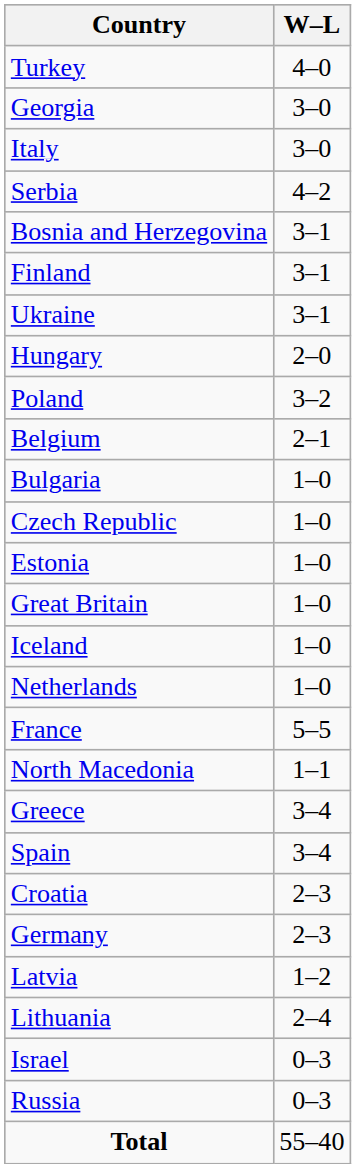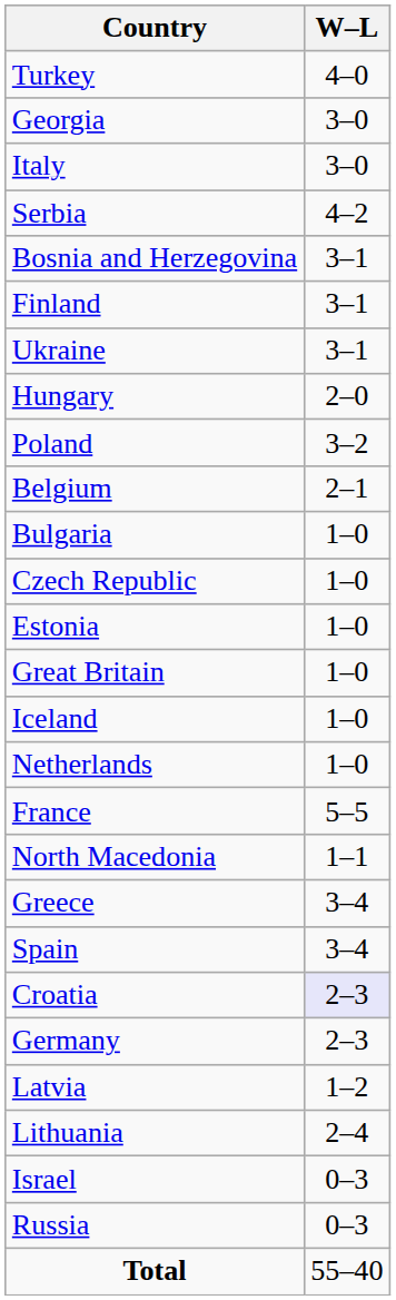Croatia | W–L: no background -> lavender background
